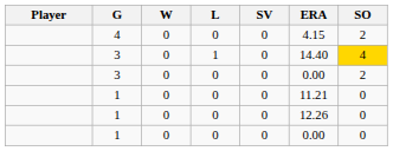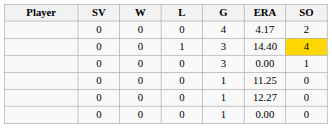columns swapped: G <-> SV
row 2 | ERA: 4.15 -> 4.17
row 4 | SO: 2 -> 1
row 5 | ERA: 11.21 -> 11.25
row 6 | ERA: 12.26 -> 12.27
